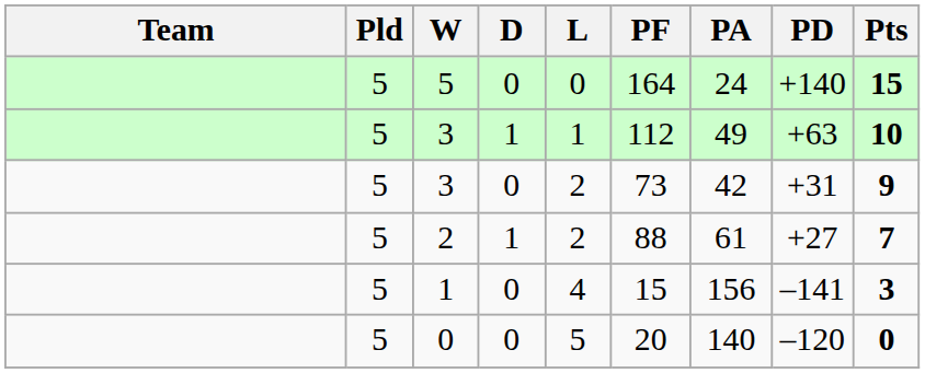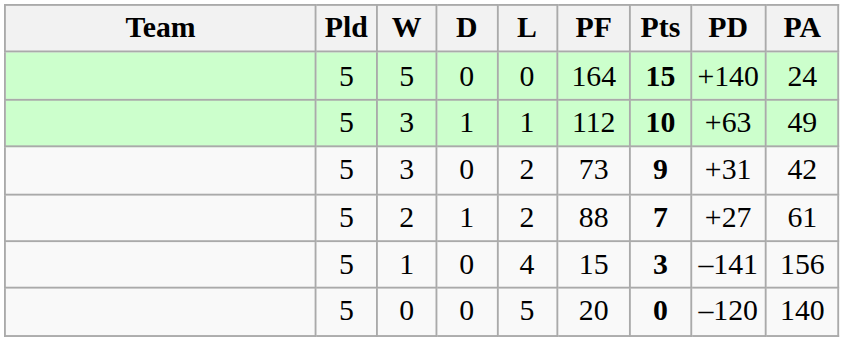columns swapped: PA <-> Pts
